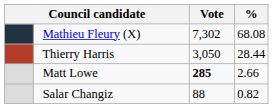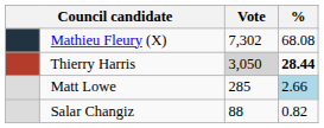Thierry Harris | Vote: no background -> lightgrey background
Thierry Harris | %: normal -> bold
Matt Lowe | Vote: bold -> normal
Matt Lowe | %: no background -> lightblue background
